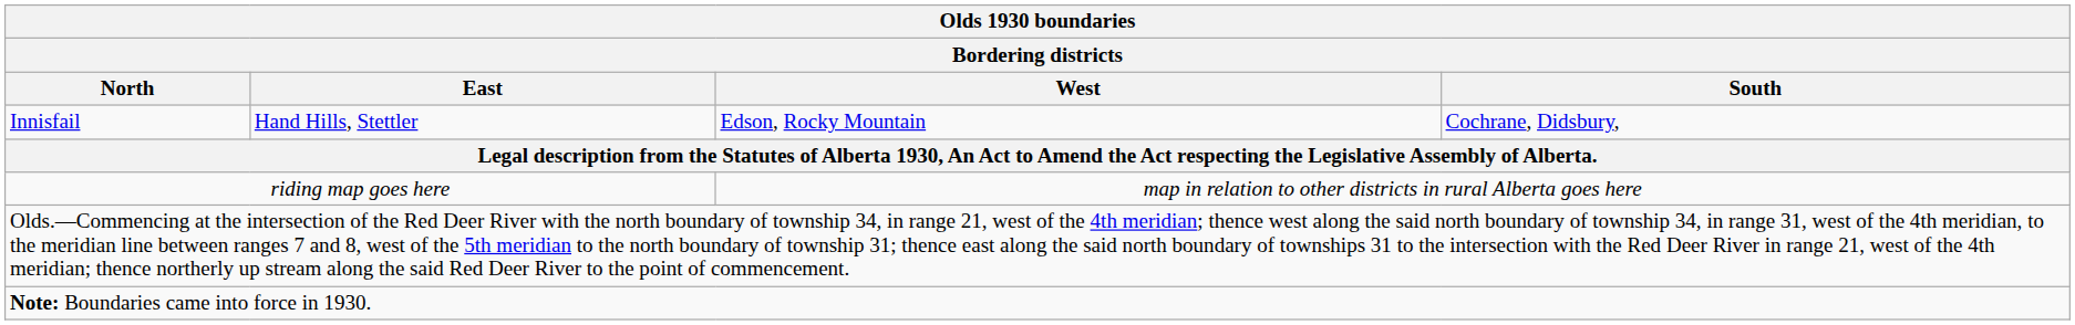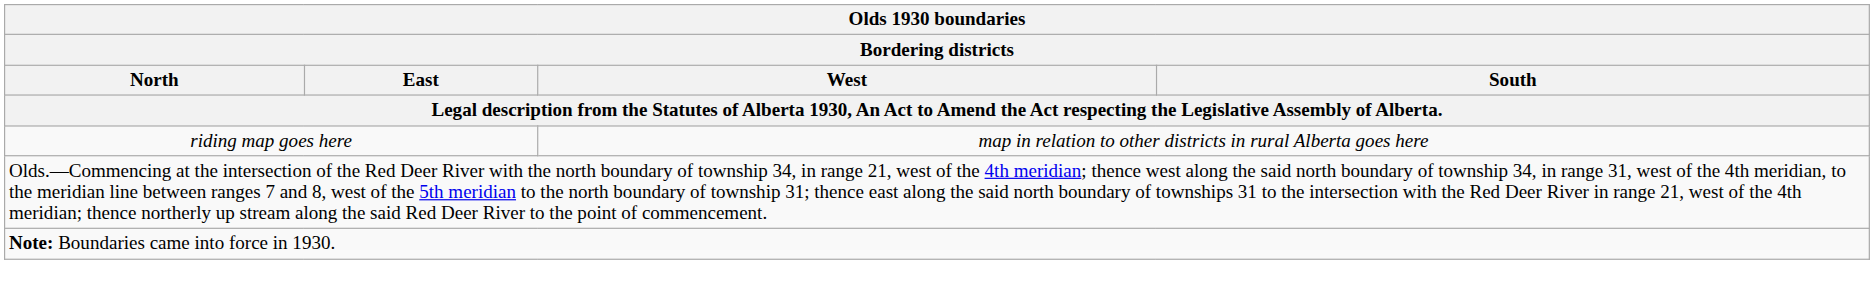- row: Innisfail | Hand Hills, Stettler | Edson, Rocky Mountain | Cochrane, Didsbury,
